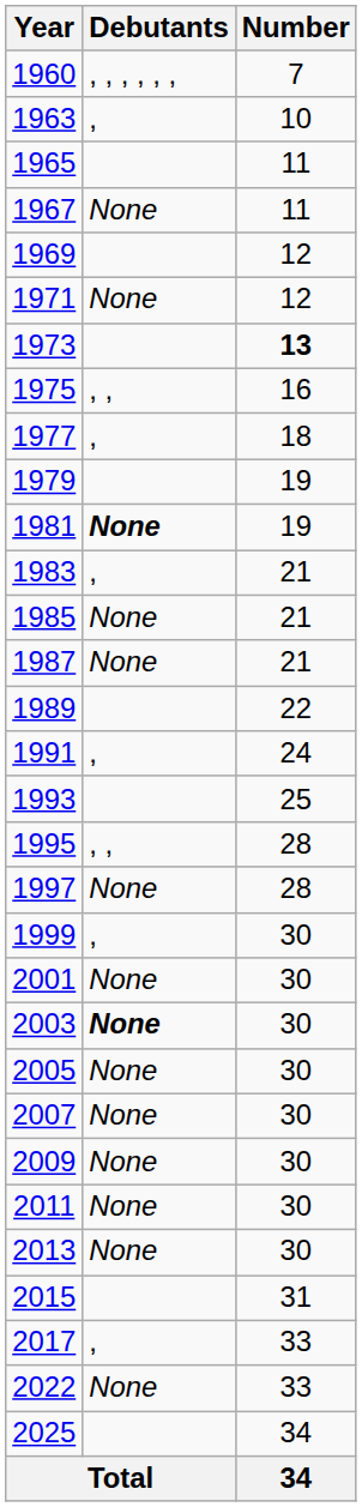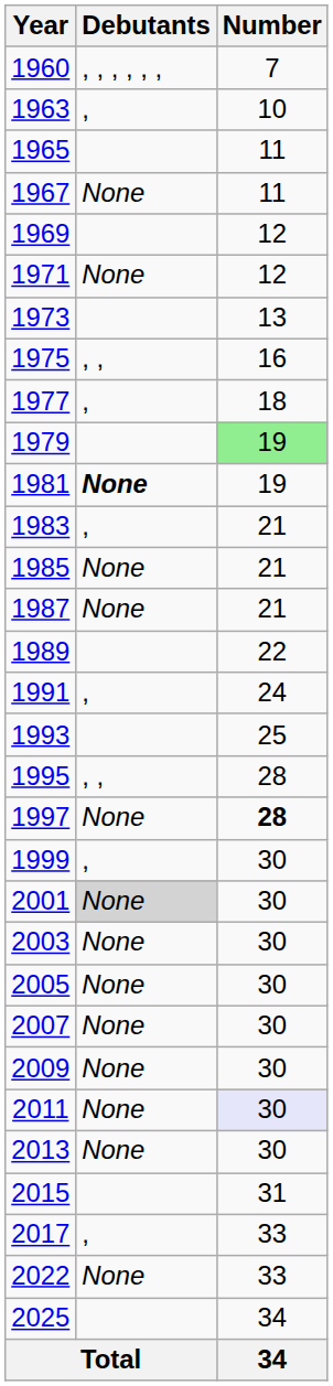1973 | Number: bold -> normal
1979 | Number: no background -> lightgreen background
1997 | Number: normal -> bold
2001 | Debutants: no background -> lightgrey background
2003 | Debutants: bold -> normal
2011 | Number: no background -> lavender background
